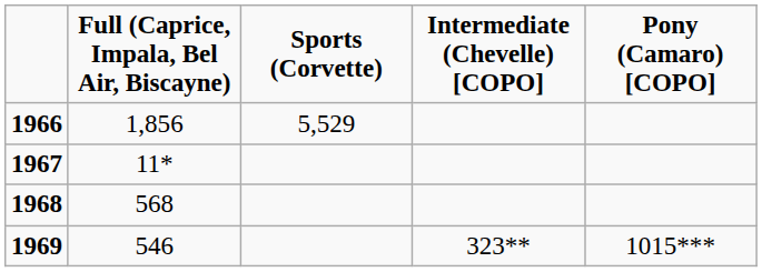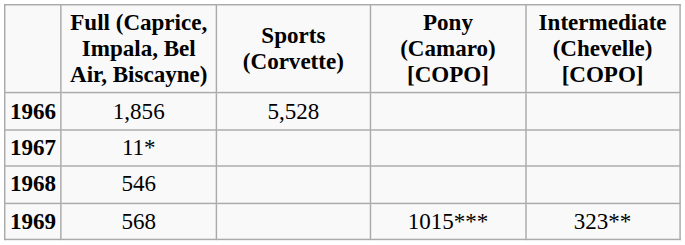columns swapped: Intermediate (Chevelle) [COPO] <-> Pony (Camaro) [COPO]
1966 | Sports (Corvette): 5,529 -> 5,528
1968 | Full (Caprice, Impala, Bel Air, Biscayne): 568 -> 546
1969 | Full (Caprice, Impala, Bel Air, Biscayne): 546 -> 568
